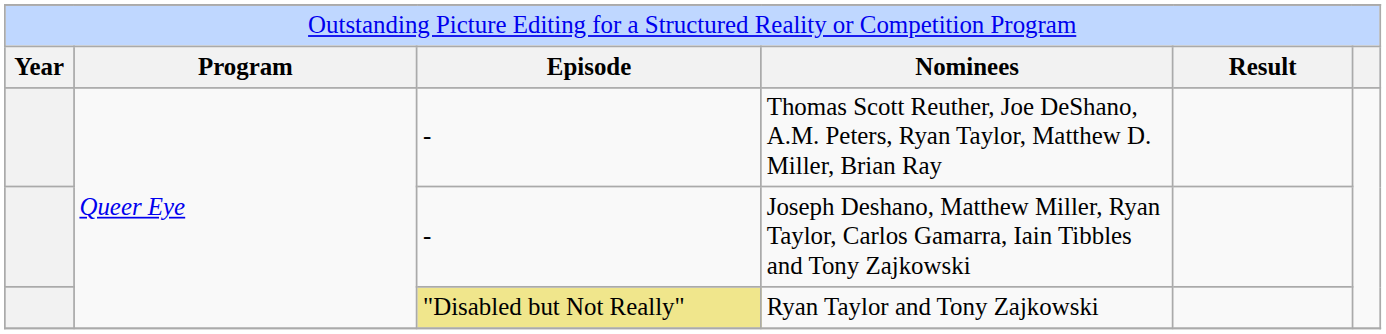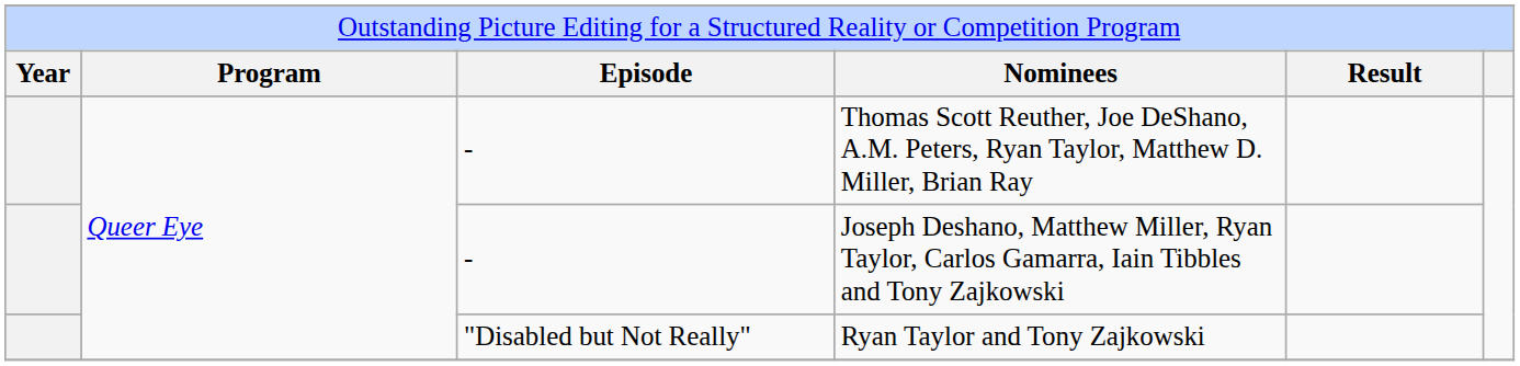Ryan Taylor and Tony Zajkowski | column 3: khaki background -> no background
